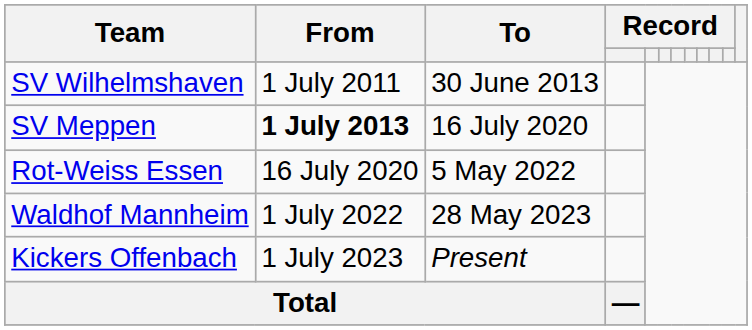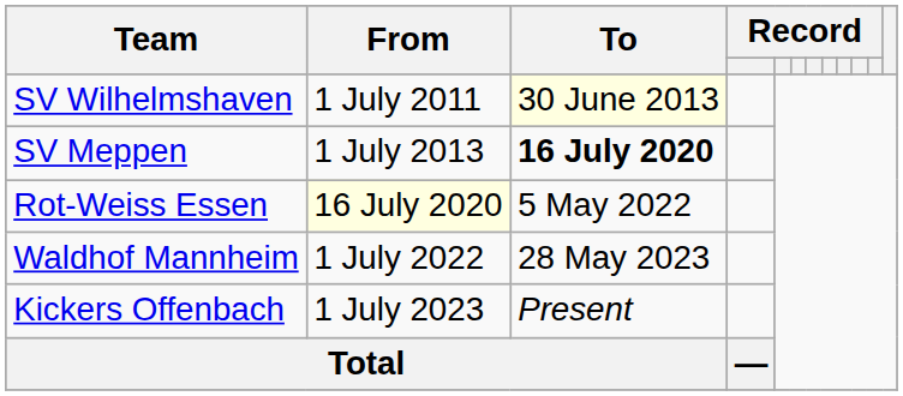SV Wilhelmshaven | To: no background -> lightyellow background
SV Meppen | From: bold -> normal
SV Meppen | To: normal -> bold
Rot-Weiss Essen | From: no background -> lightyellow background
